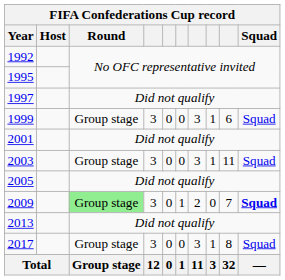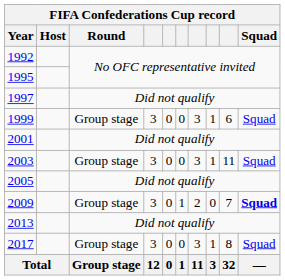2009 | FIFA Confederations Cup record / Round: lightgreen background -> no background
